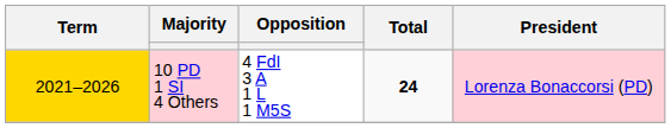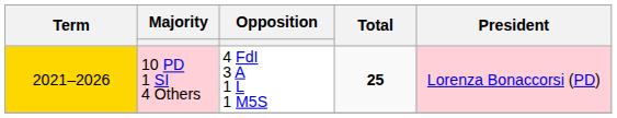10 PD 1 SI 4 Others | Total: 24 -> 25
